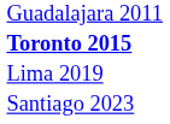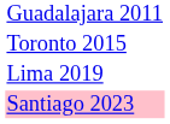Toronto 2015 | column 1: bold -> normal
Santiago 2023 | column 1: no background -> pink background
